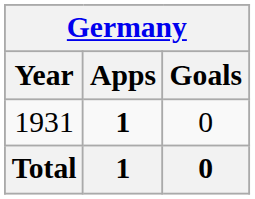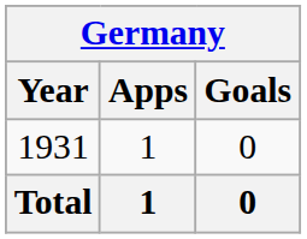1931 | Apps: bold -> normal
